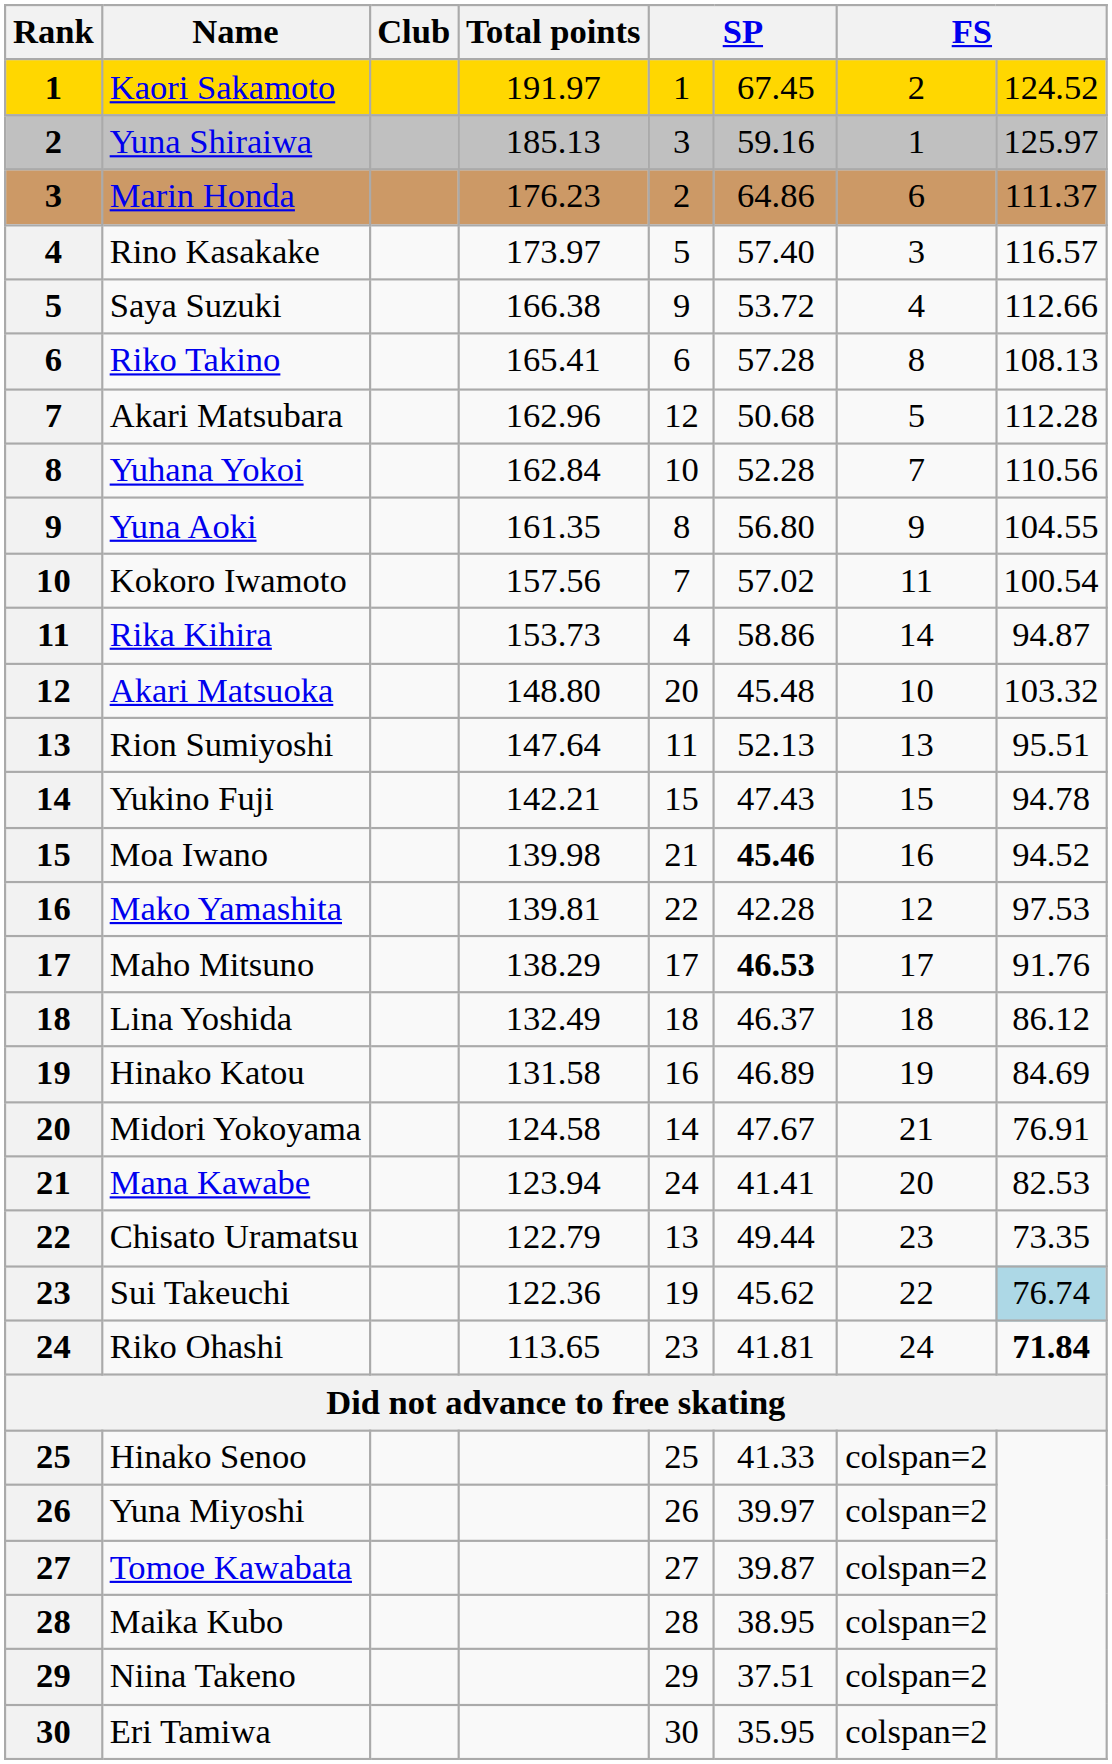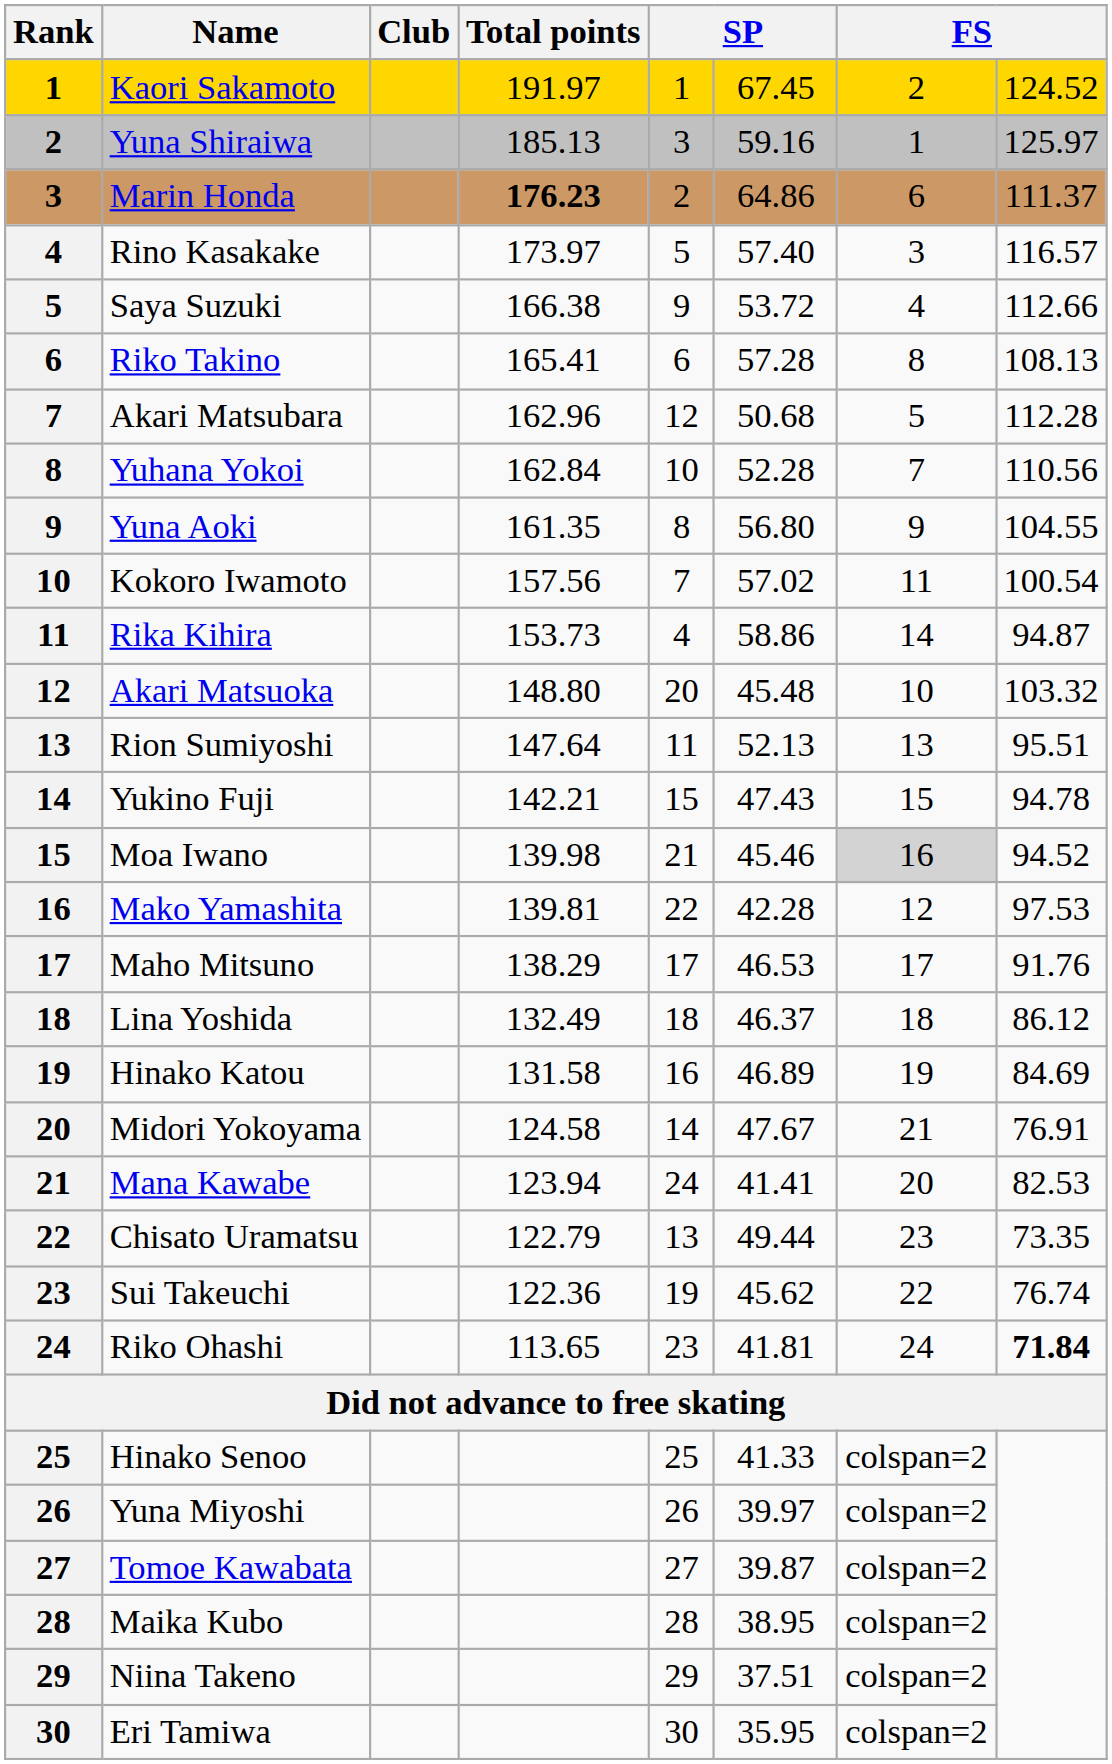Marin Honda | Total points: normal -> bold
Moa Iwano | column 6: bold -> normal
Moa Iwano | column 7: no background -> lightgrey background
Maho Mitsuno | column 6: bold -> normal
Sui Takeuchi | column 8: lightblue background -> no background
